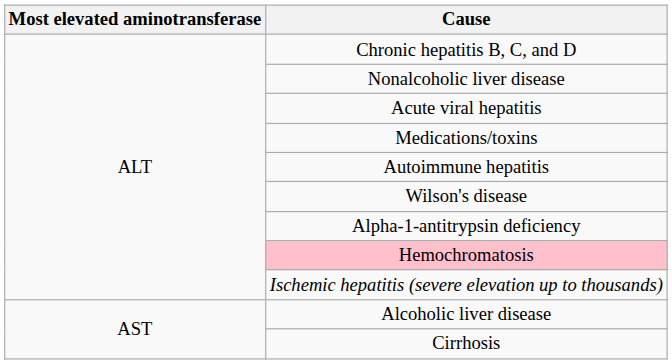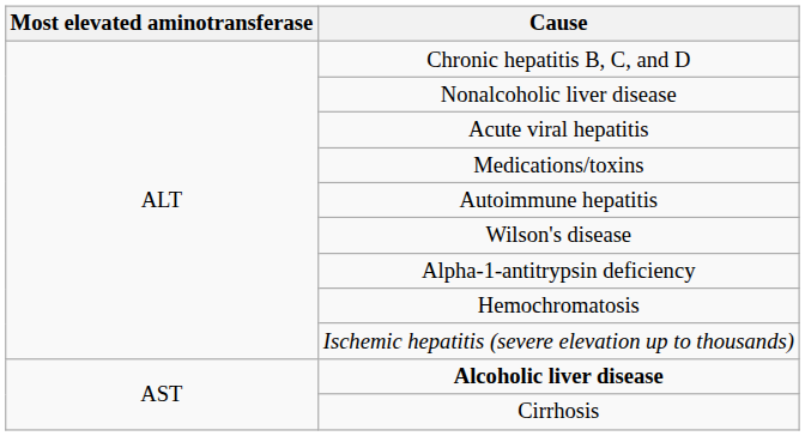Hemochromatosis | Cause: pink background -> no background
Alcoholic liver disease | Cause: normal -> bold
